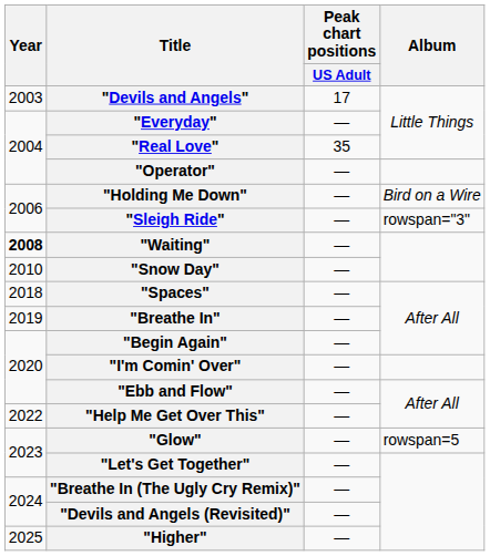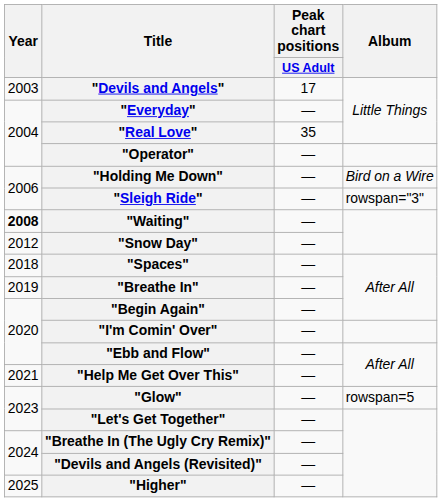"Snow Day" | Year: 2010 -> 2012
"Help Me Get Over This" | Year: 2022 -> 2021
